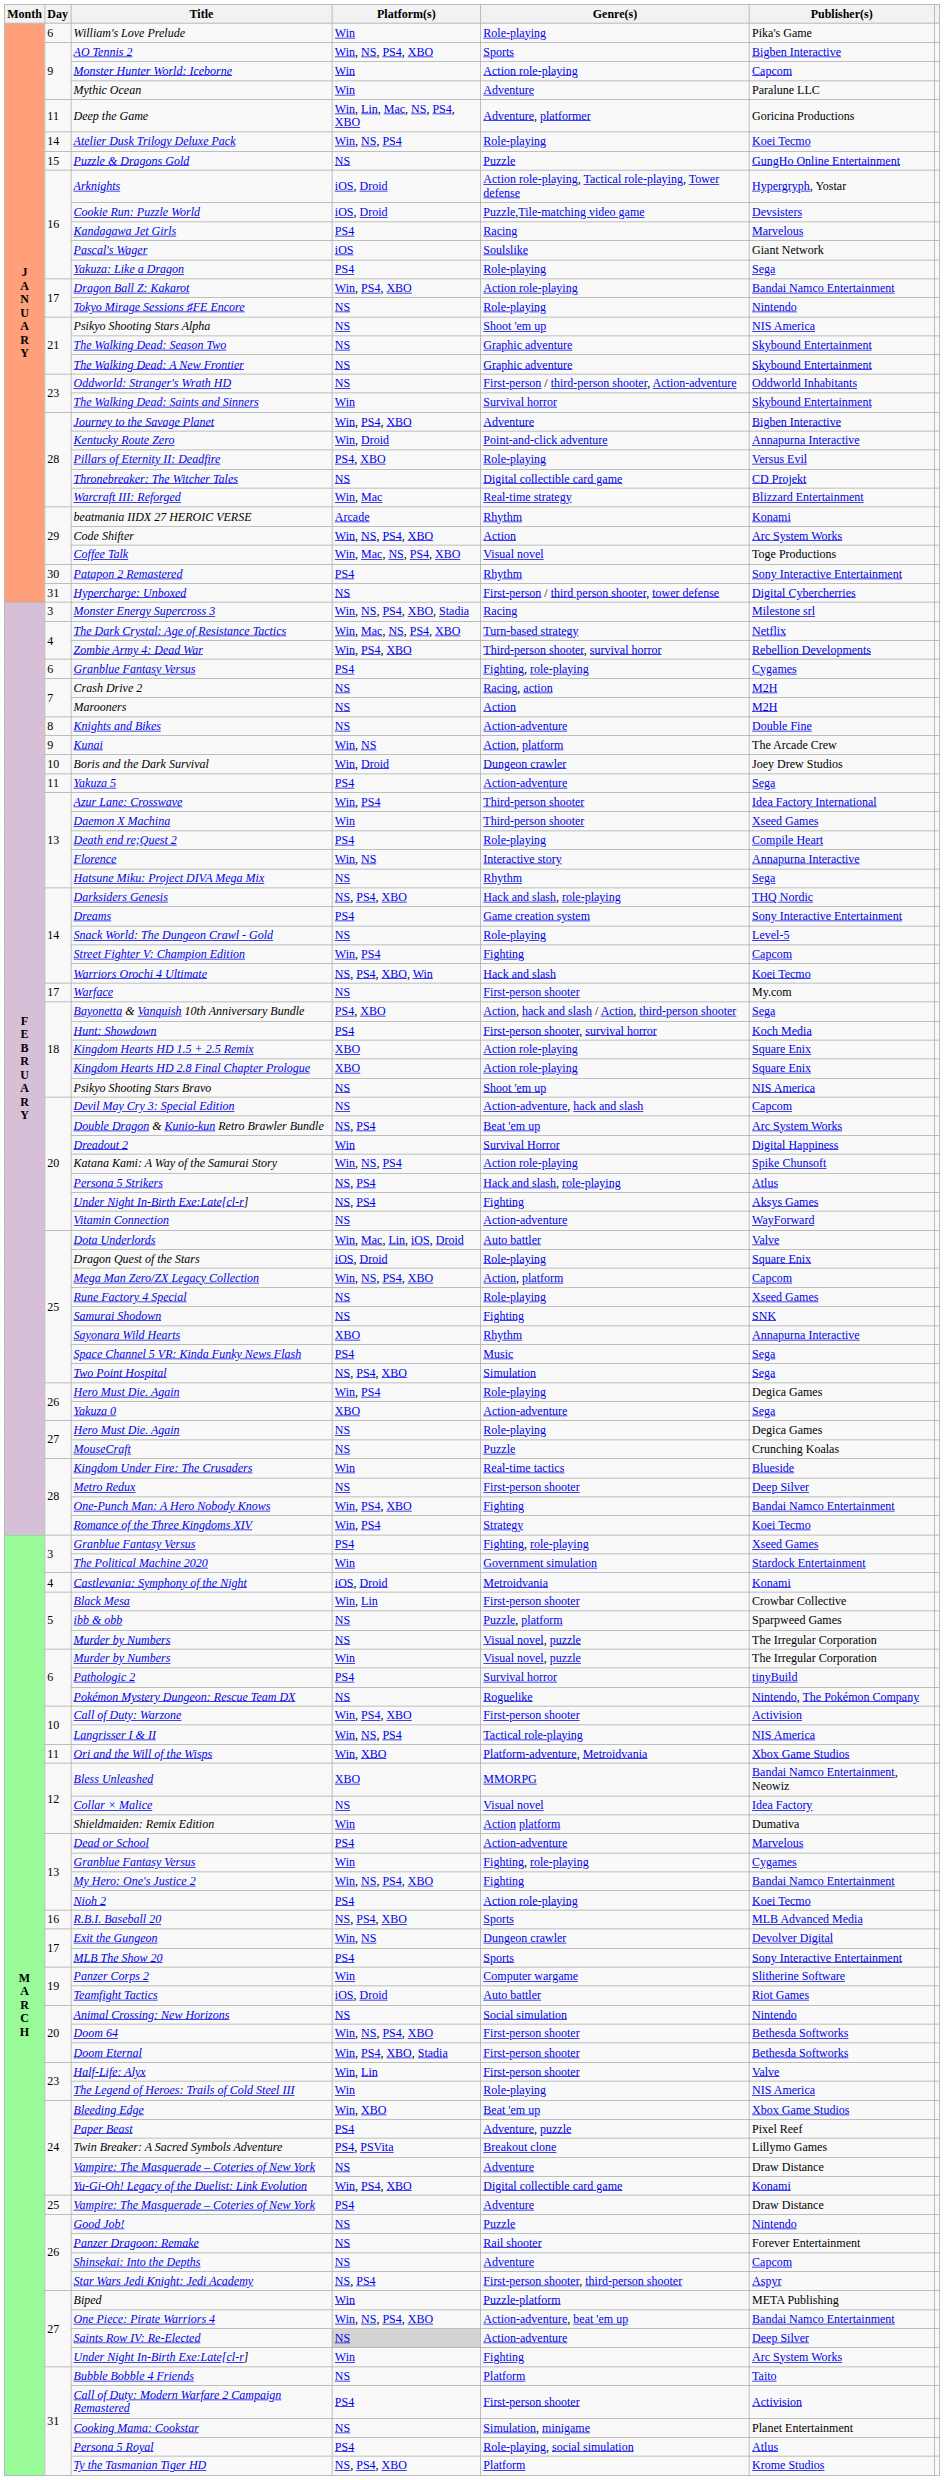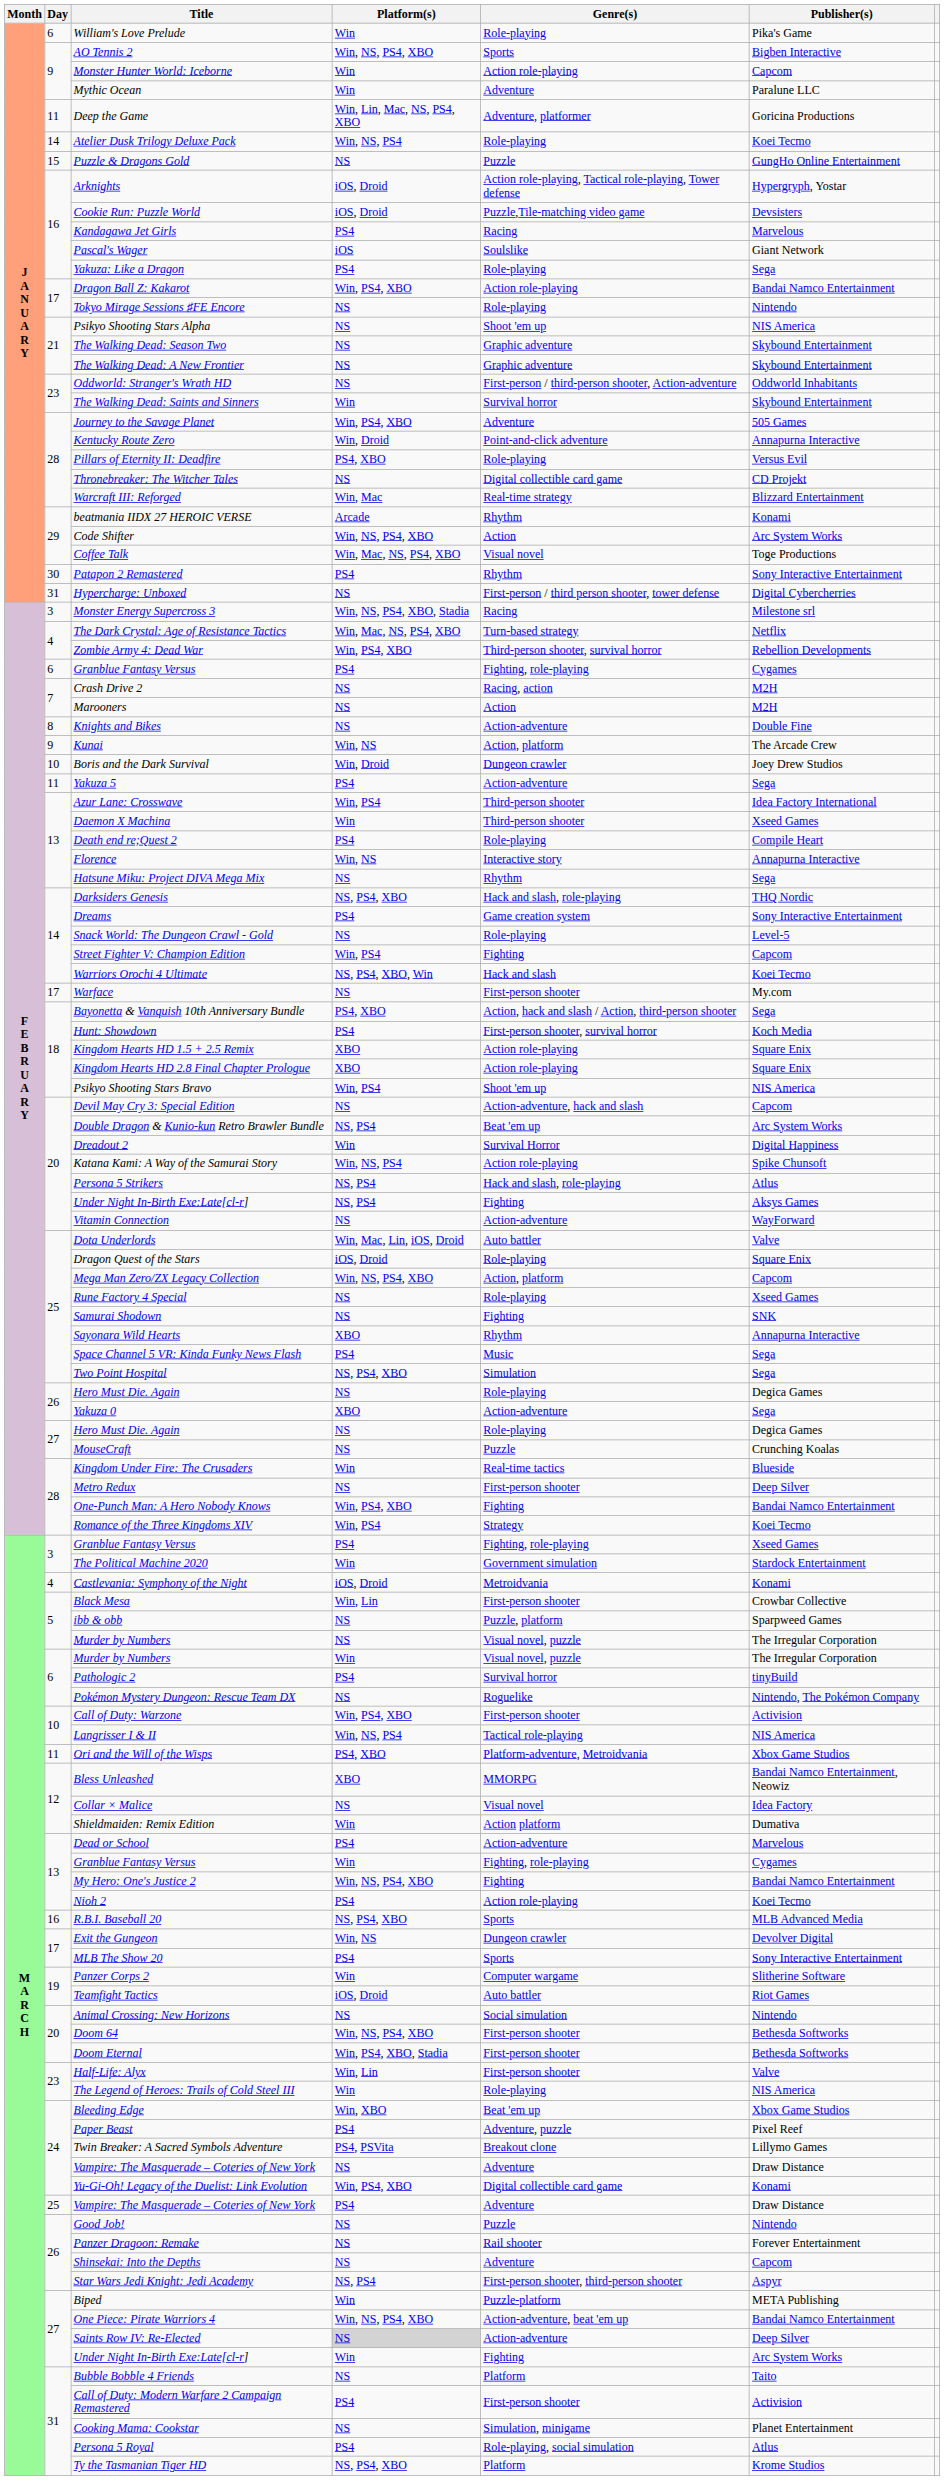Journey to the Savage Planet | Publisher(s): Bigben Interactive -> 505 Games
Psikyo Shooting Stars Bravo | Platform(s): NS -> Win, PS4
26 / Hero Must Die. Again | Platform(s): Win, PS4 -> NS
Ori and the Will of the Wisps | Platform(s): Win, XBO -> PS4, XBO
